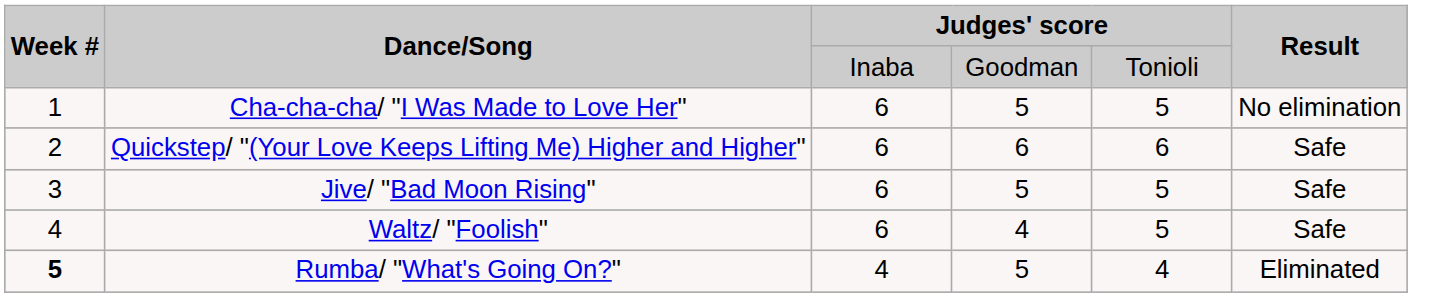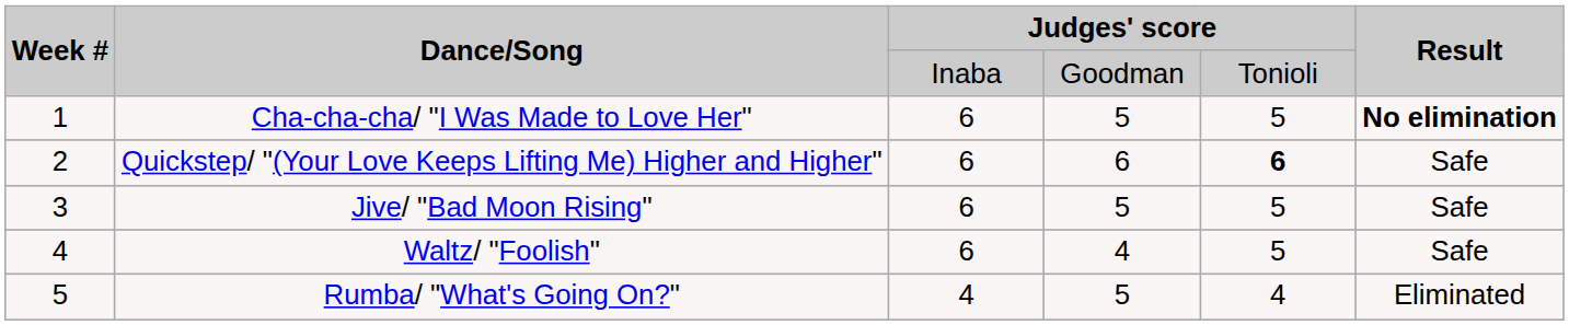Cha-cha-cha/ "I Was Made to Love Her" | Result: normal -> bold
Quickstep/ "(Your Love Keeps Lifting Me) Higher and Higher" | column 5: normal -> bold
Rumba/ "What's Going On?" | Week #: bold -> normal
